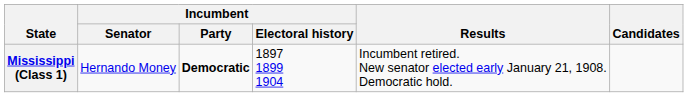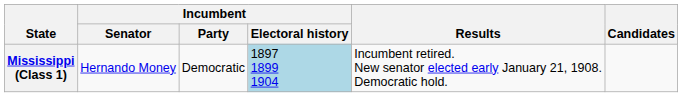Mississippi (Class 1) | Incumbent / Party: bold -> normal
Mississippi (Class 1) | Incumbent / Electoral history: no background -> lightblue background
